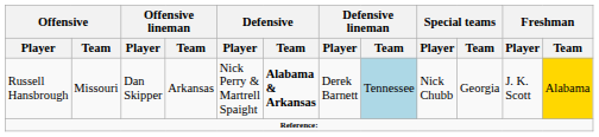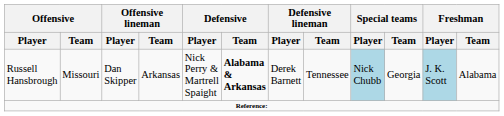Russell Hansbrough | Defensive lineman / Team: lightblue background -> no background
Russell Hansbrough | Special teams / Player: no background -> lightblue background
Russell Hansbrough | Freshman / Player: no background -> lightblue background
Russell Hansbrough | Freshman / Team: gold background -> no background
